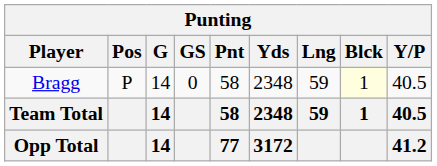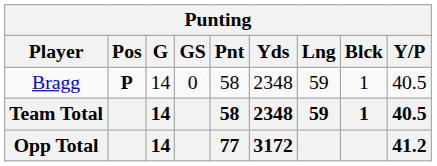Bragg | Pos: normal -> bold
Bragg | Blck: lightyellow background -> no background
